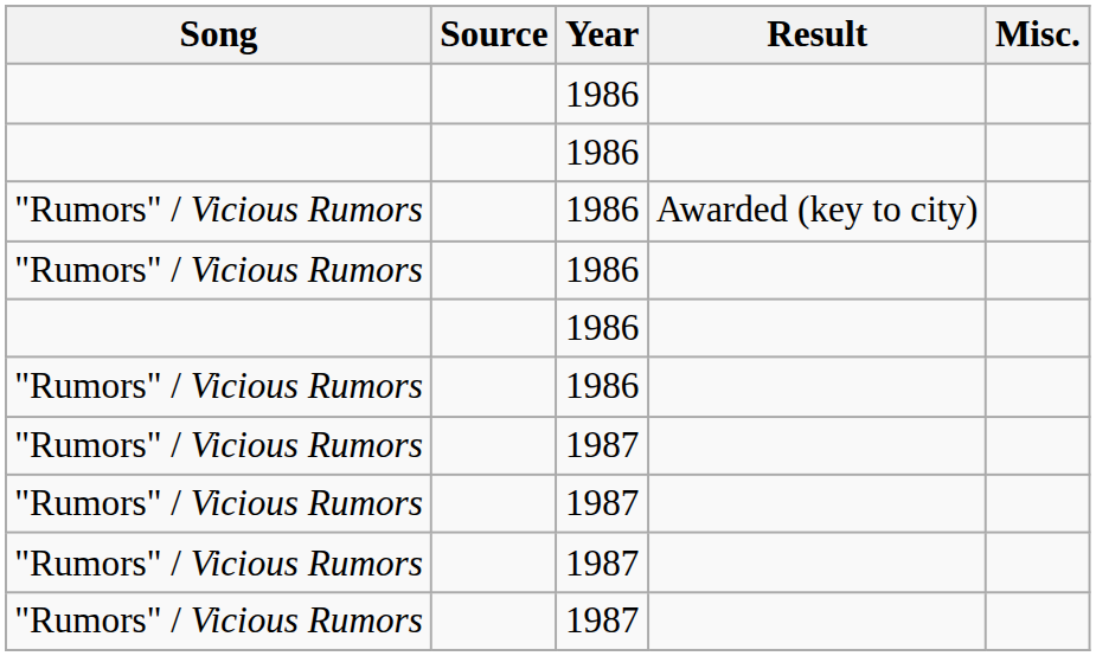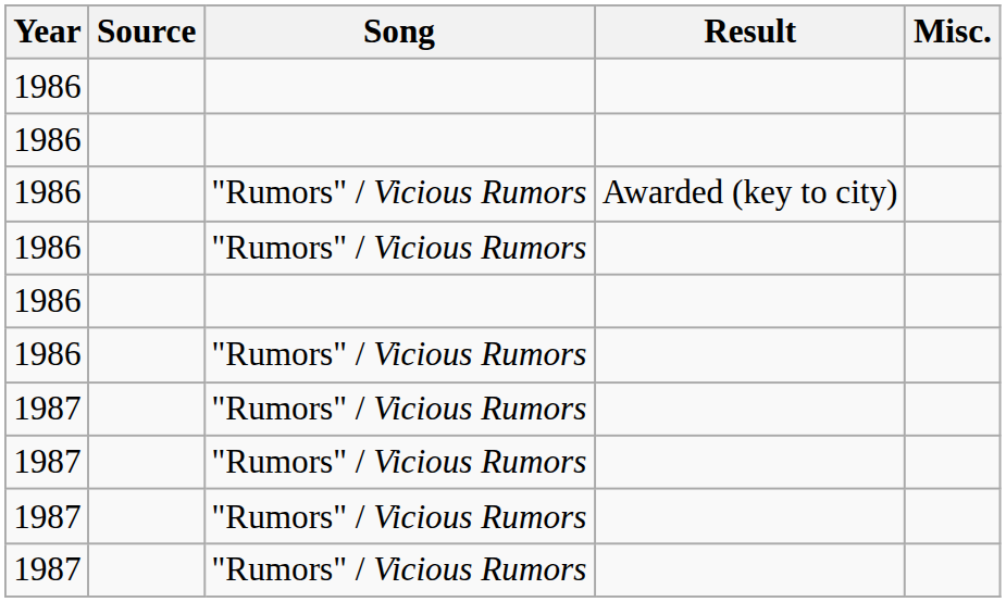columns swapped: Year <-> Song
